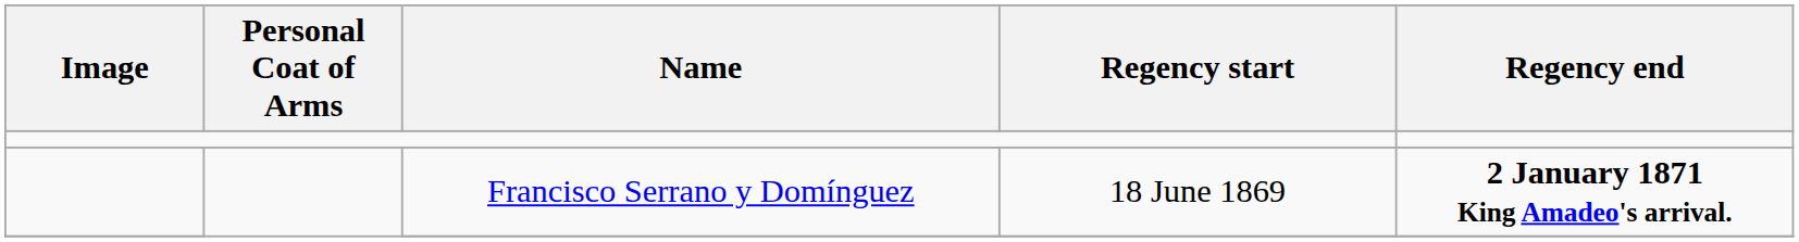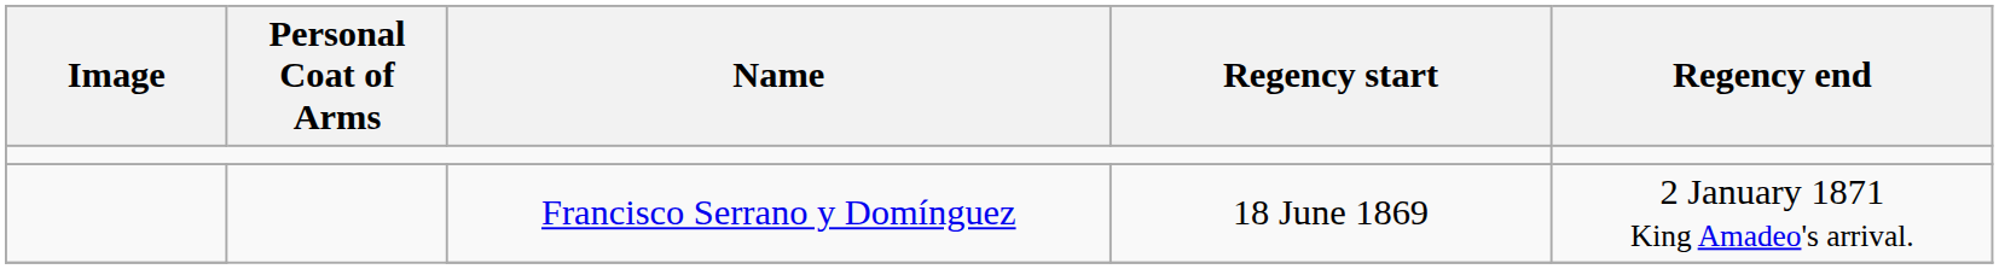Francisco Serrano y Domínguez | Regency end: bold -> normal
